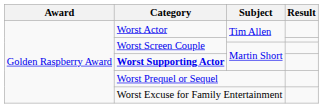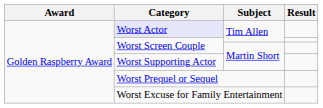Worst Actor | Category: no background -> lavender background
Worst Supporting Actor | Category: bold -> normal
